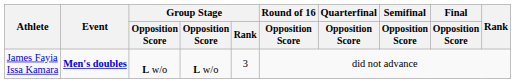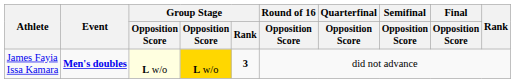James Fayia Issa Kamara | column 3: no background -> lightyellow background
James Fayia Issa Kamara | column 4: no background -> gold background
James Fayia Issa Kamara | Group Stage / Rank: normal -> bold
